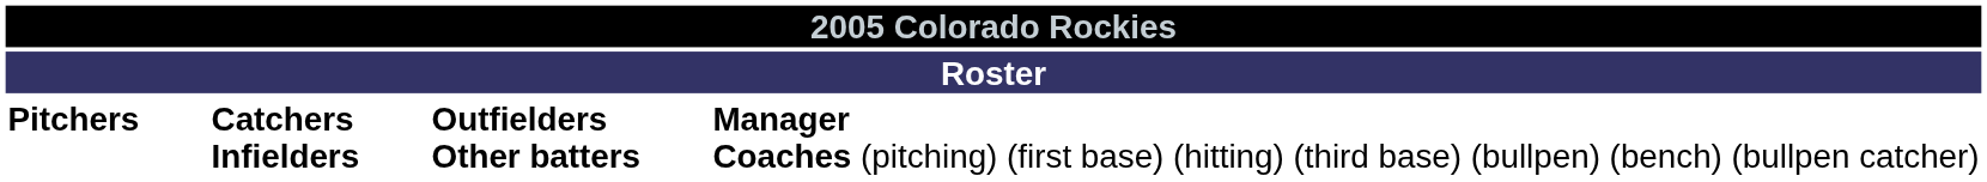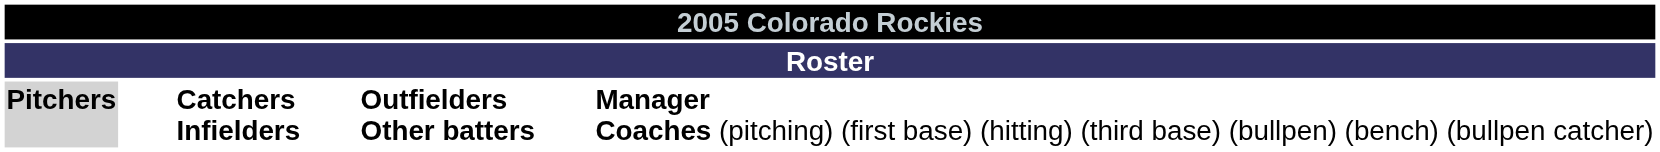Pitchers | column 1: no background -> lightgrey background
